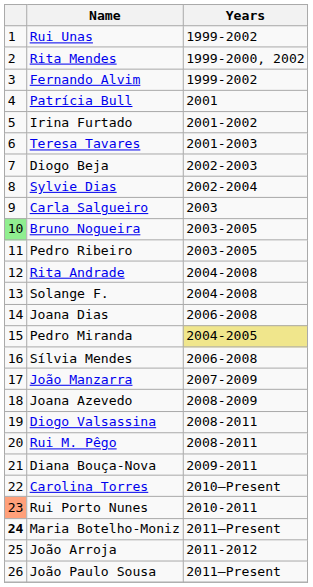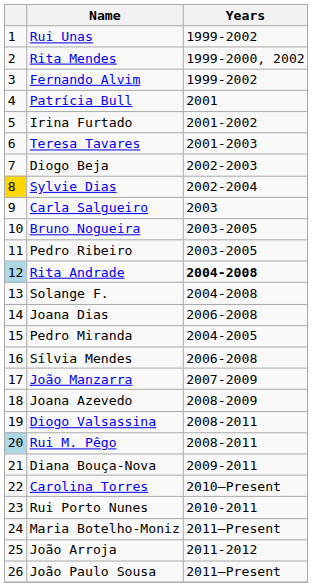Sylvie Dias | column 1: no background -> gold background
Bruno Nogueira | column 1: lightgreen background -> no background
Rita Andrade | column 1: no background -> lightblue background
Rita Andrade | Years: normal -> bold
Pedro Miranda | Years: khaki background -> no background
Rui M. Pêgo | column 1: no background -> lightblue background
Rui Porto Nunes | column 1: lightsalmon background -> no background
Maria Botelho-Moniz | column 1: bold -> normal
